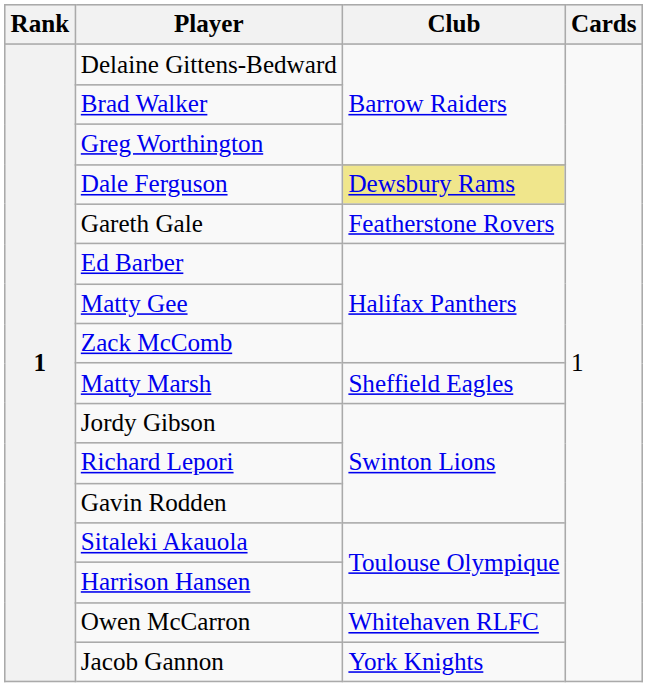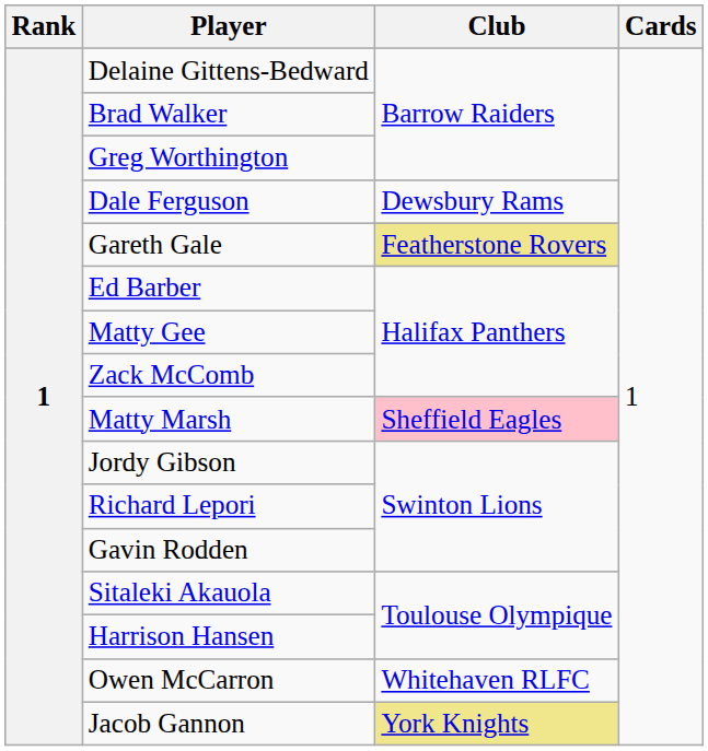Dale Ferguson | Club: khaki background -> no background
Gareth Gale | Club: no background -> khaki background
Matty Marsh | Club: no background -> pink background
Jacob Gannon | Club: no background -> khaki background
